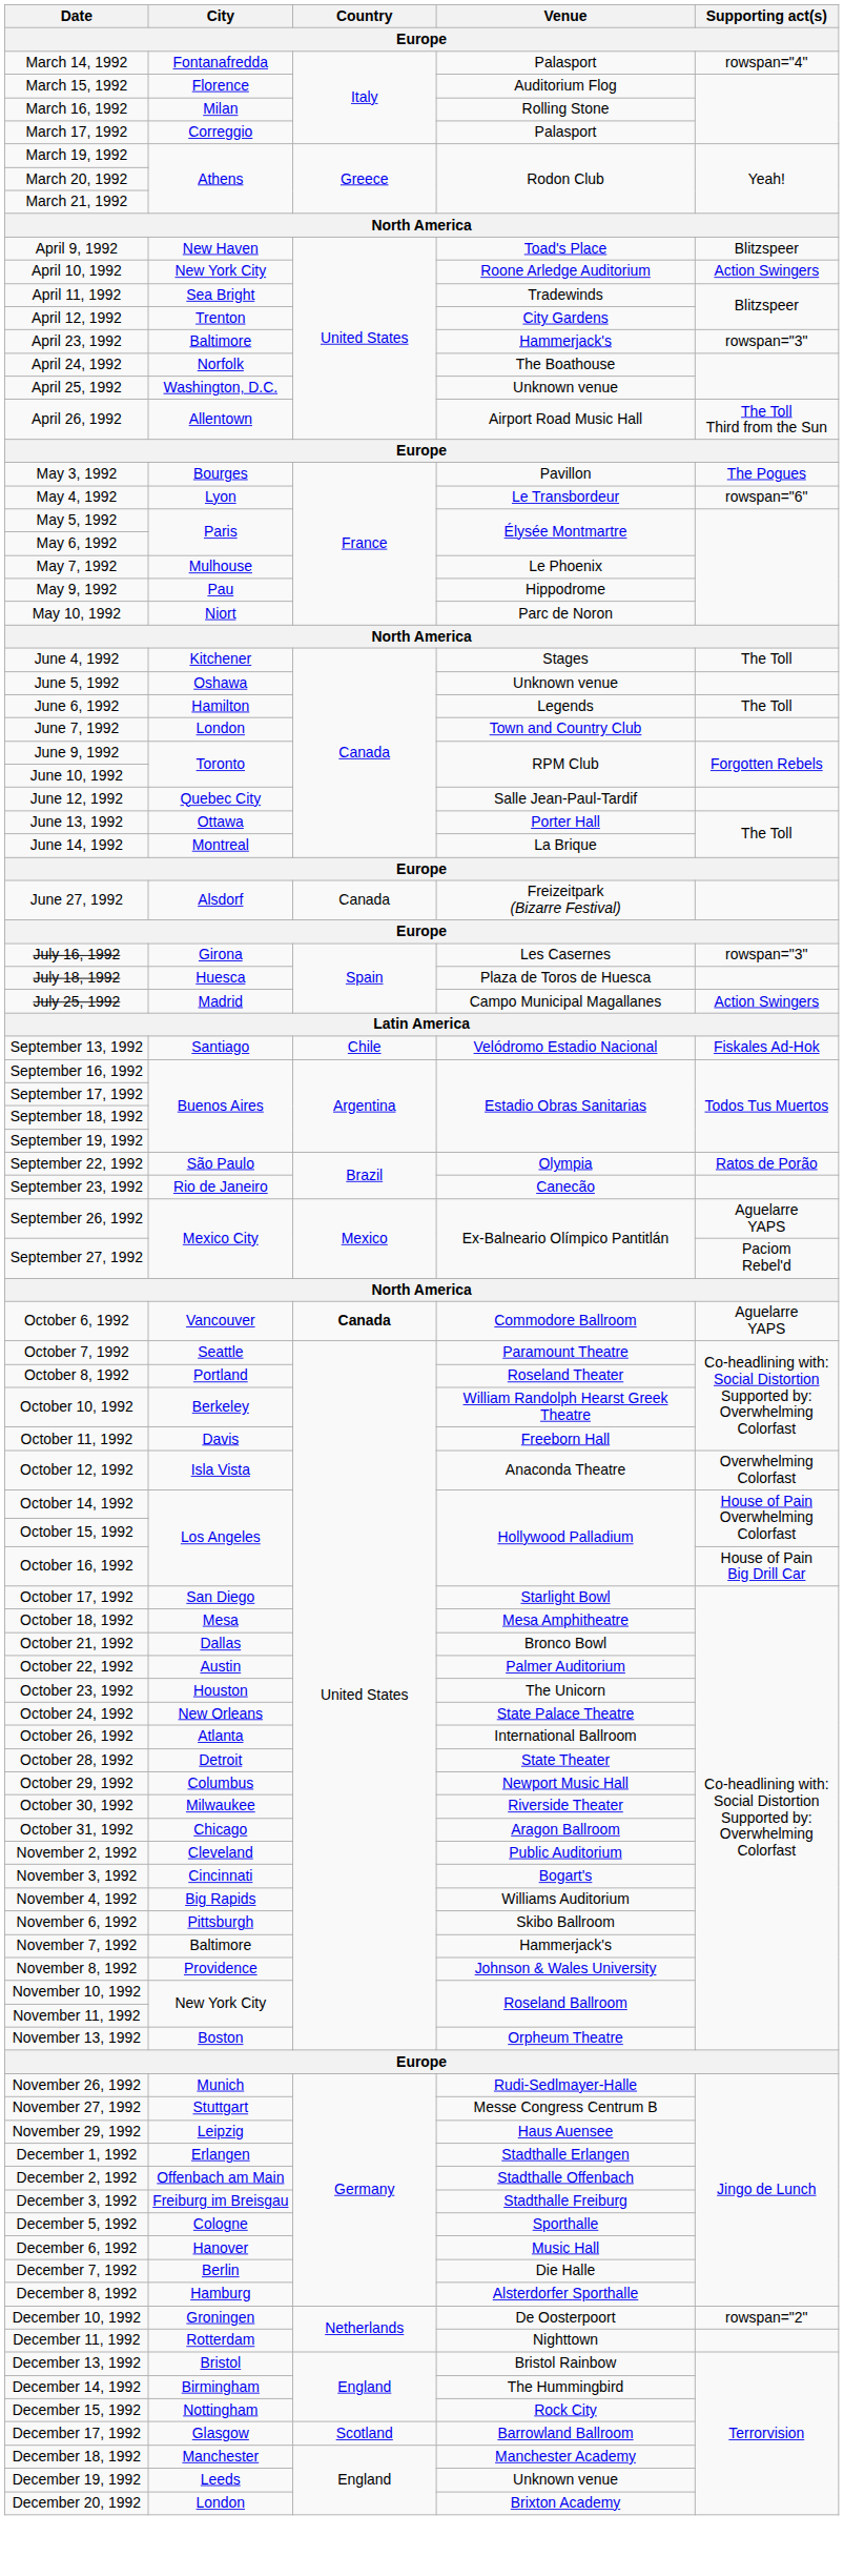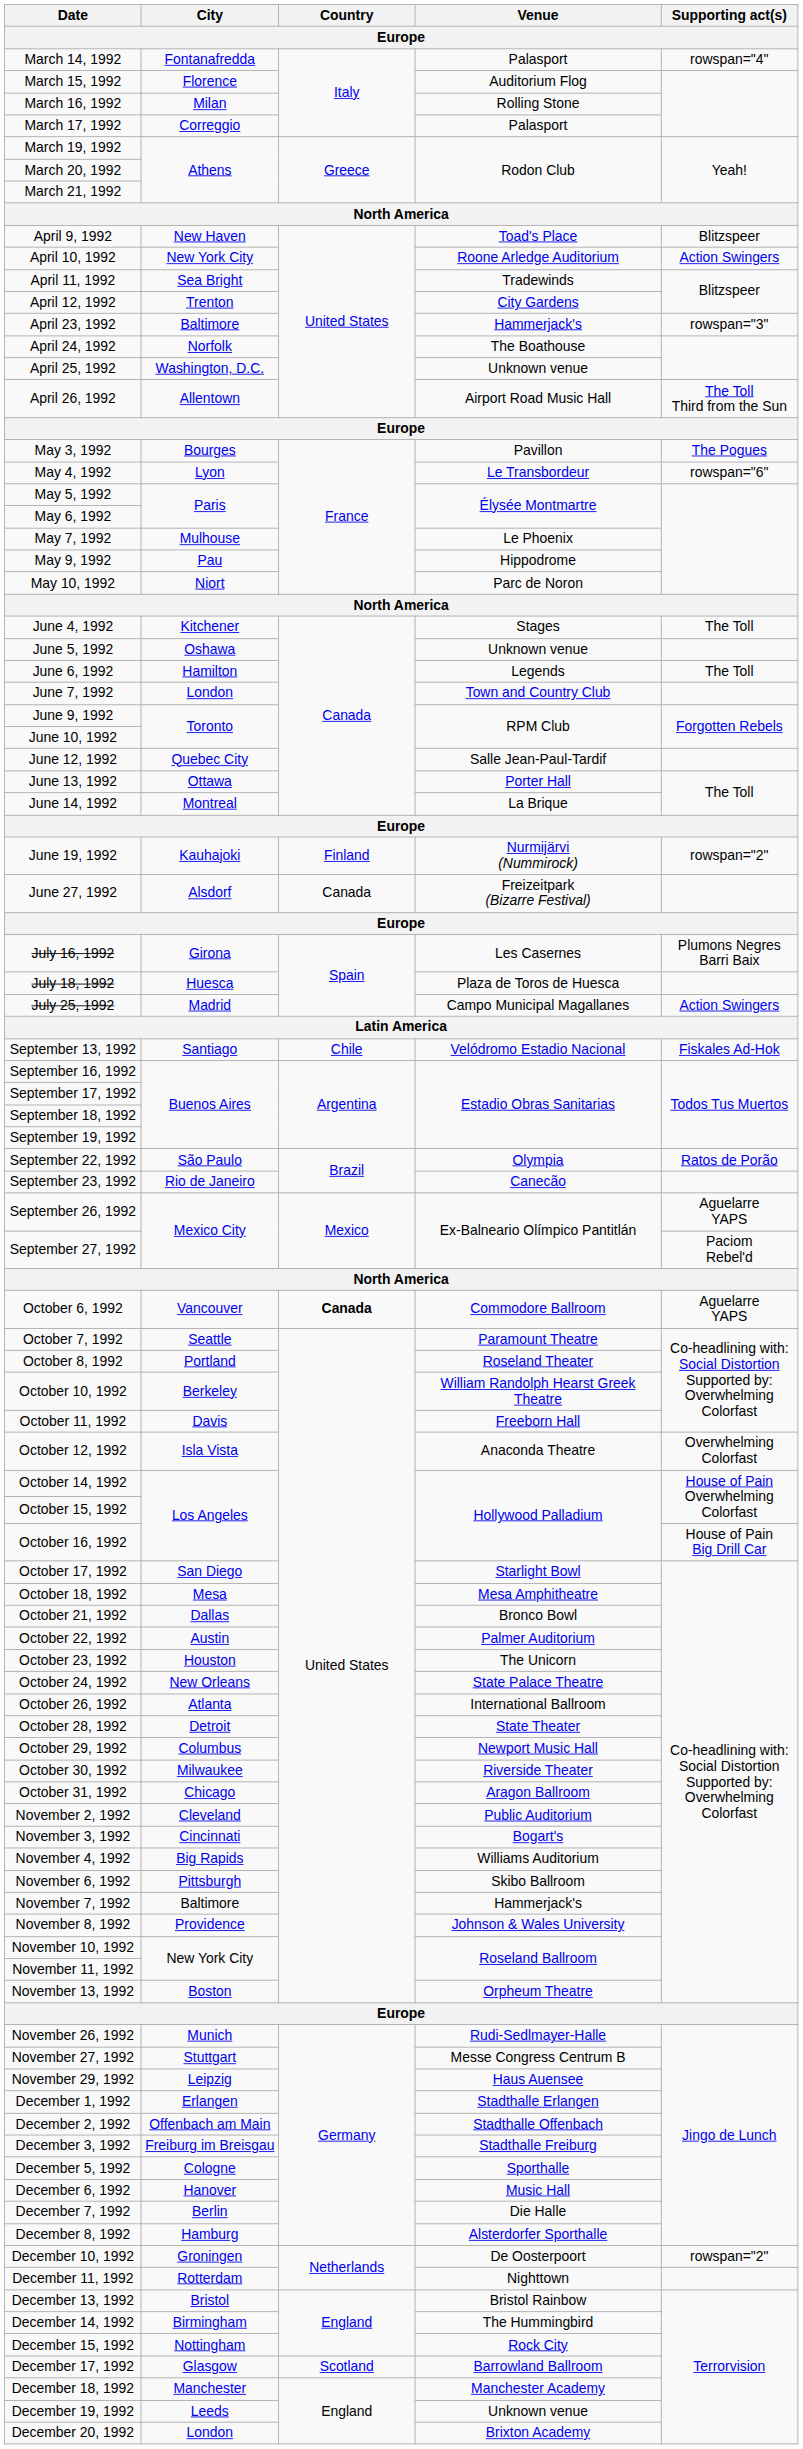+ row: June 19, 1992 | Kauhajoki | Finland | Nurmijärvi (Nummirock) | rowspan="2"
July 16, 1992 | Supporting act(s): rowspan="3" -> Plumons Negres Barri Baix
